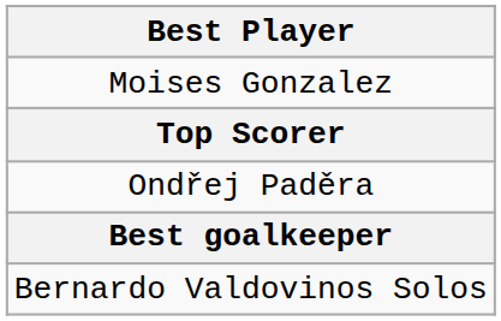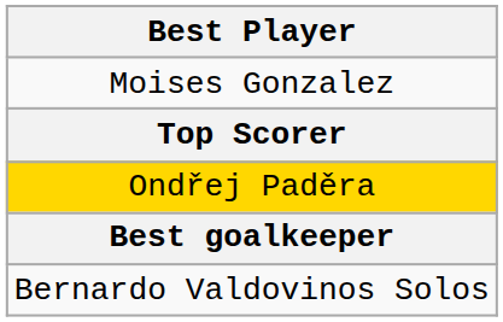row 4 | column 1: no background -> gold background
